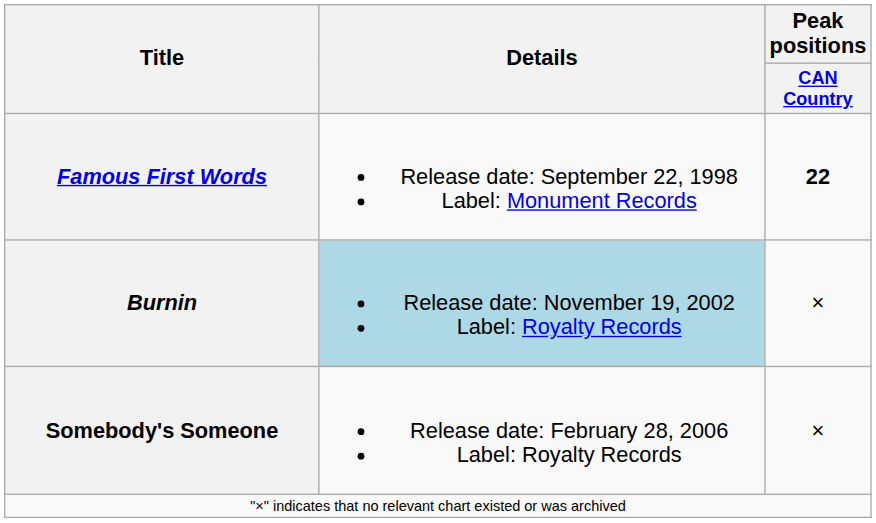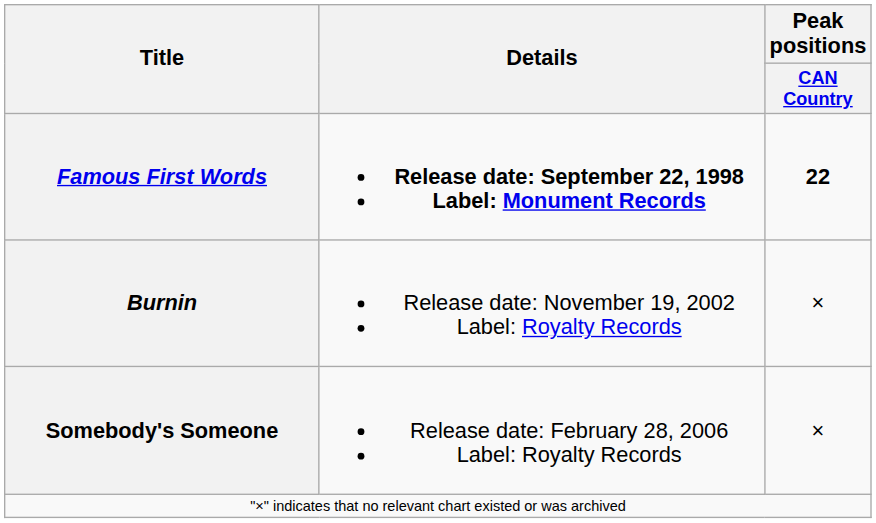Famous First Words | Details: normal -> bold
Burnin | Details: lightblue background -> no background
